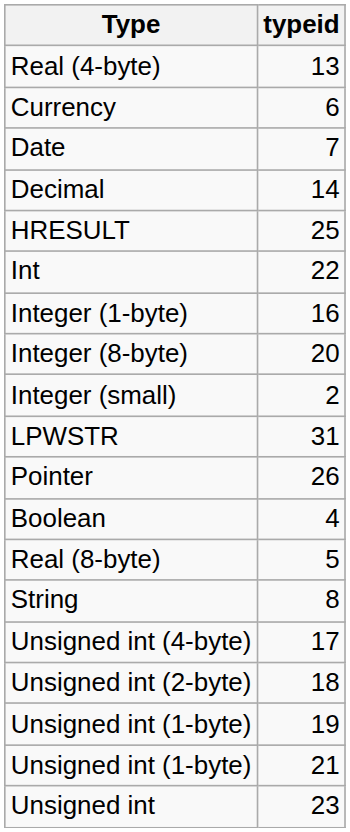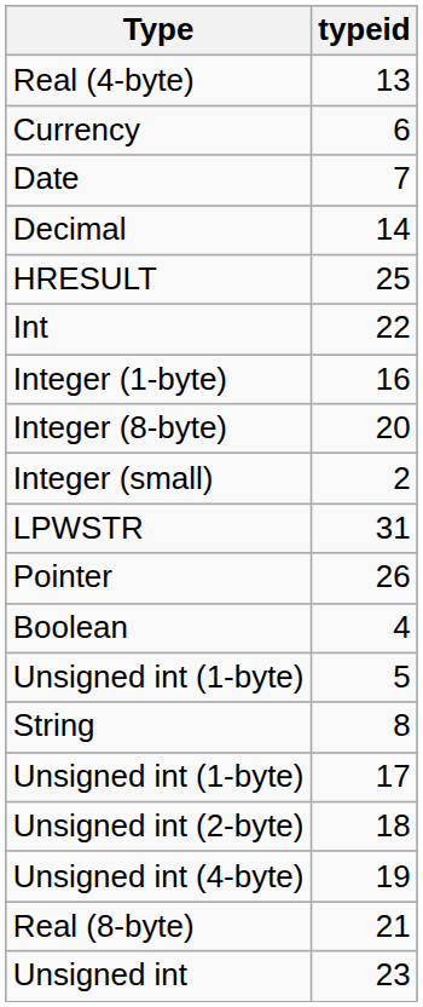row 14 | Type: Real (8-byte) -> Unsigned int (1-byte)
row 16 | Type: Unsigned int (4-byte) -> Unsigned int (1-byte)
row 18 | Type: Unsigned int (1-byte) -> Unsigned int (4-byte)
row 19 | Type: Unsigned int (1-byte) -> Real (8-byte)
